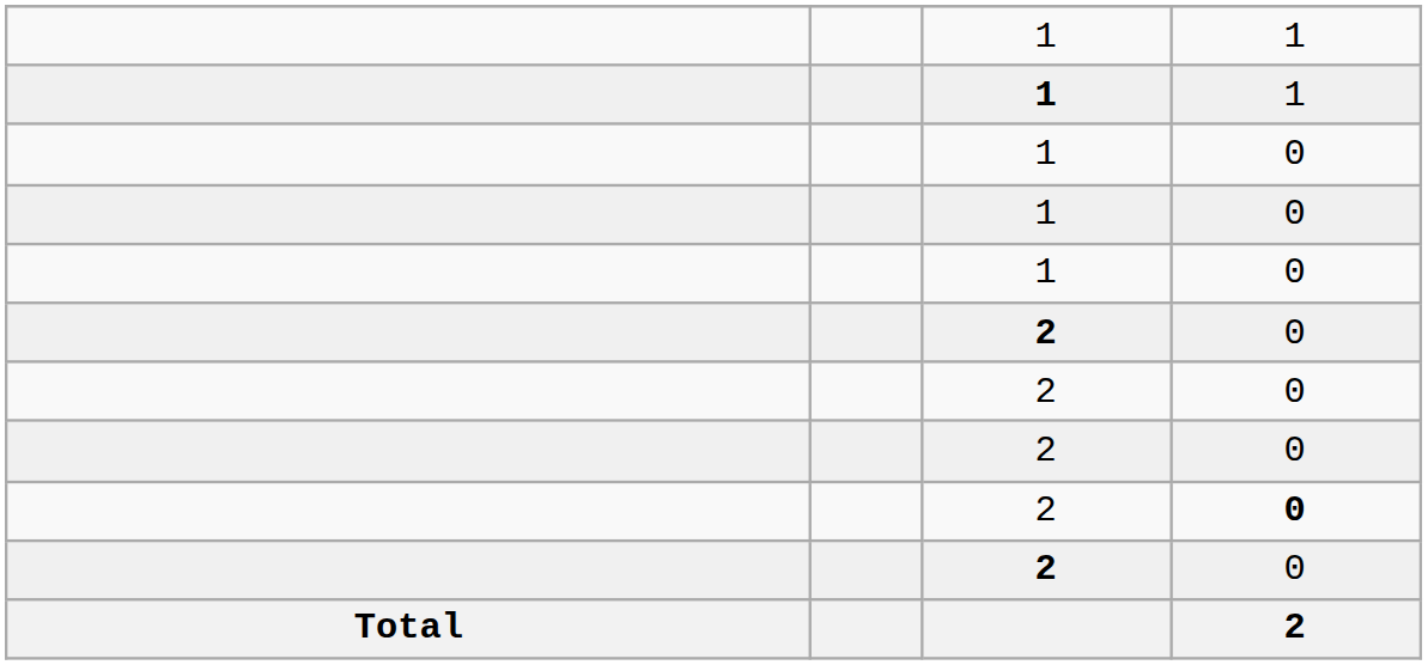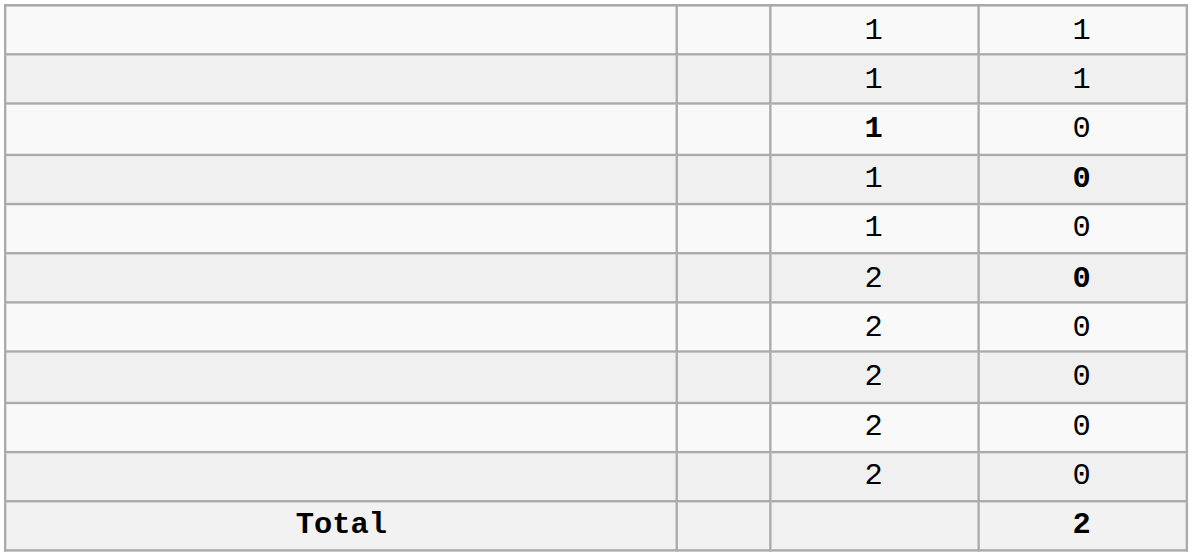row 2 | column 3: bold -> normal
row 3 | column 3: normal -> bold
row 4 | column 4: normal -> bold
row 6 | column 3: bold -> normal
row 6 | column 4: normal -> bold
row 9 | column 4: bold -> normal
row 10 | column 3: bold -> normal
